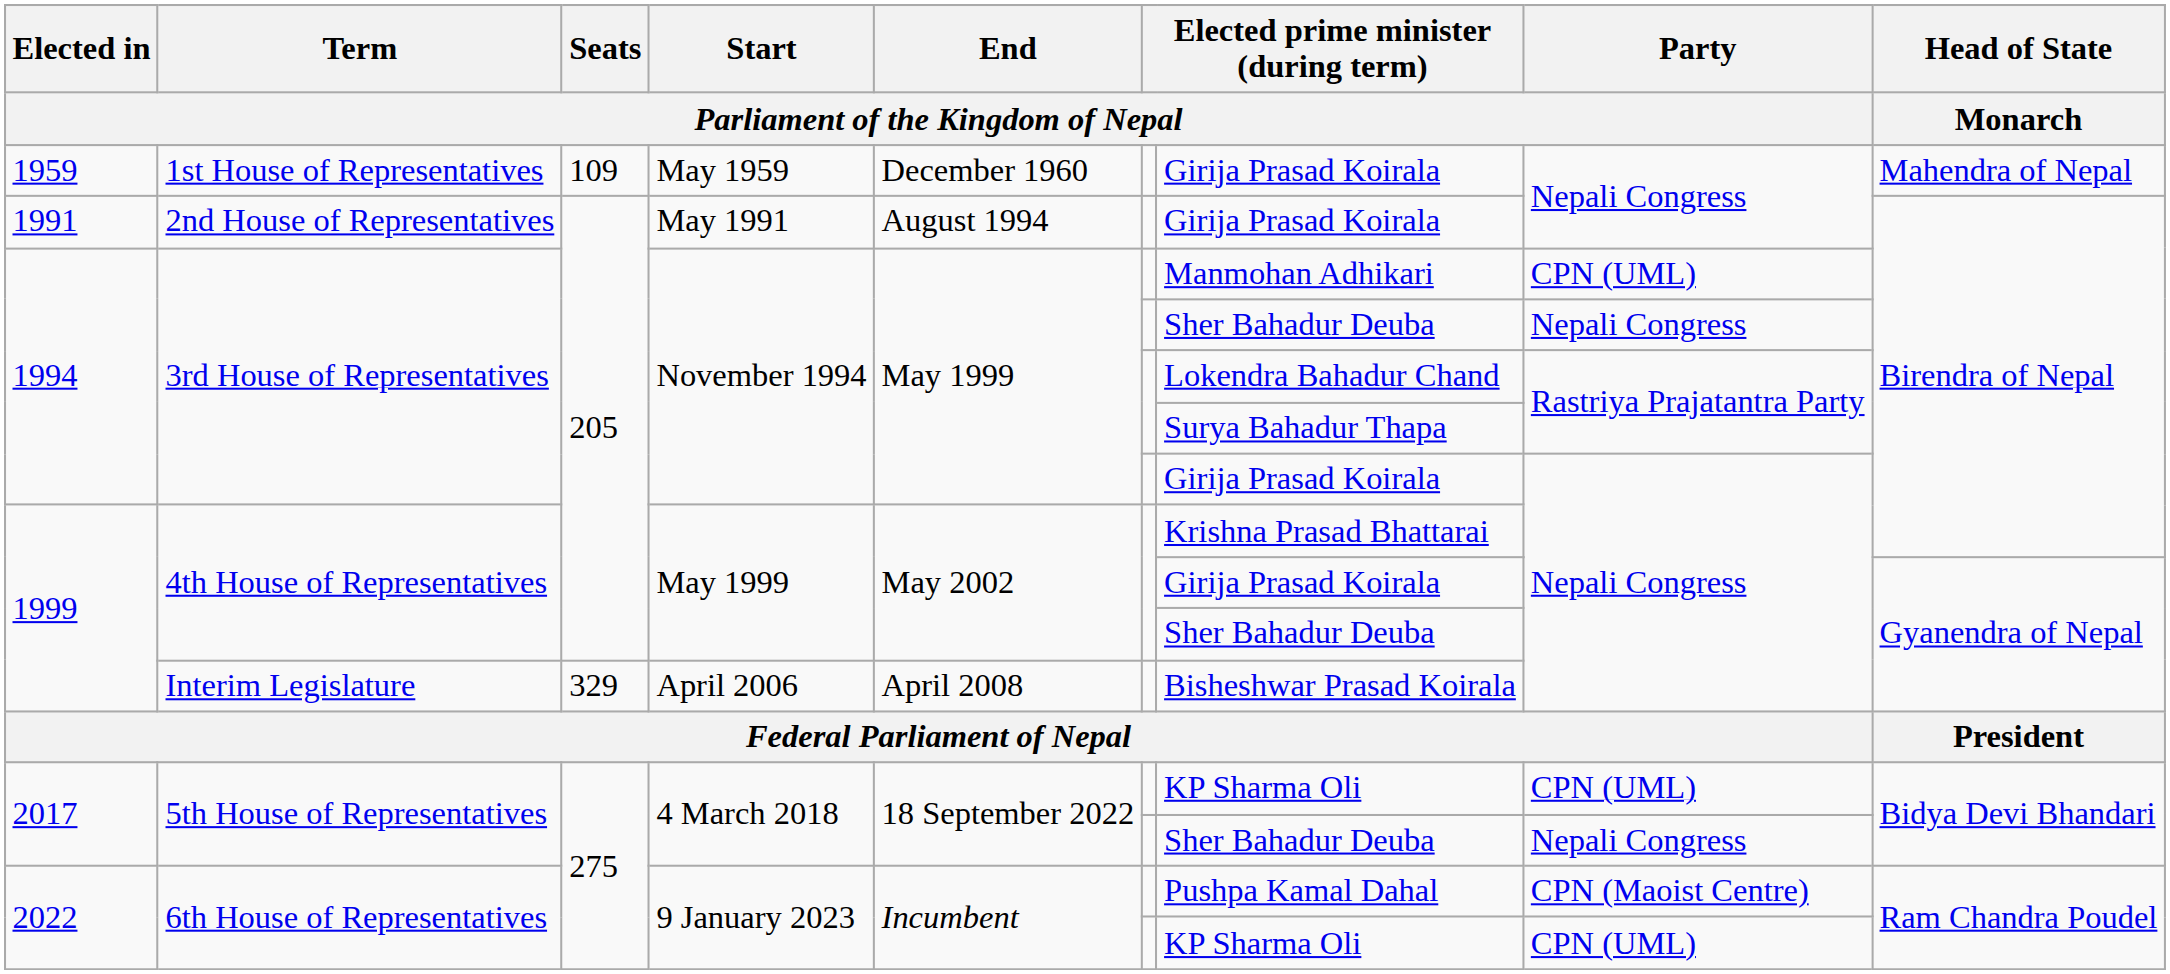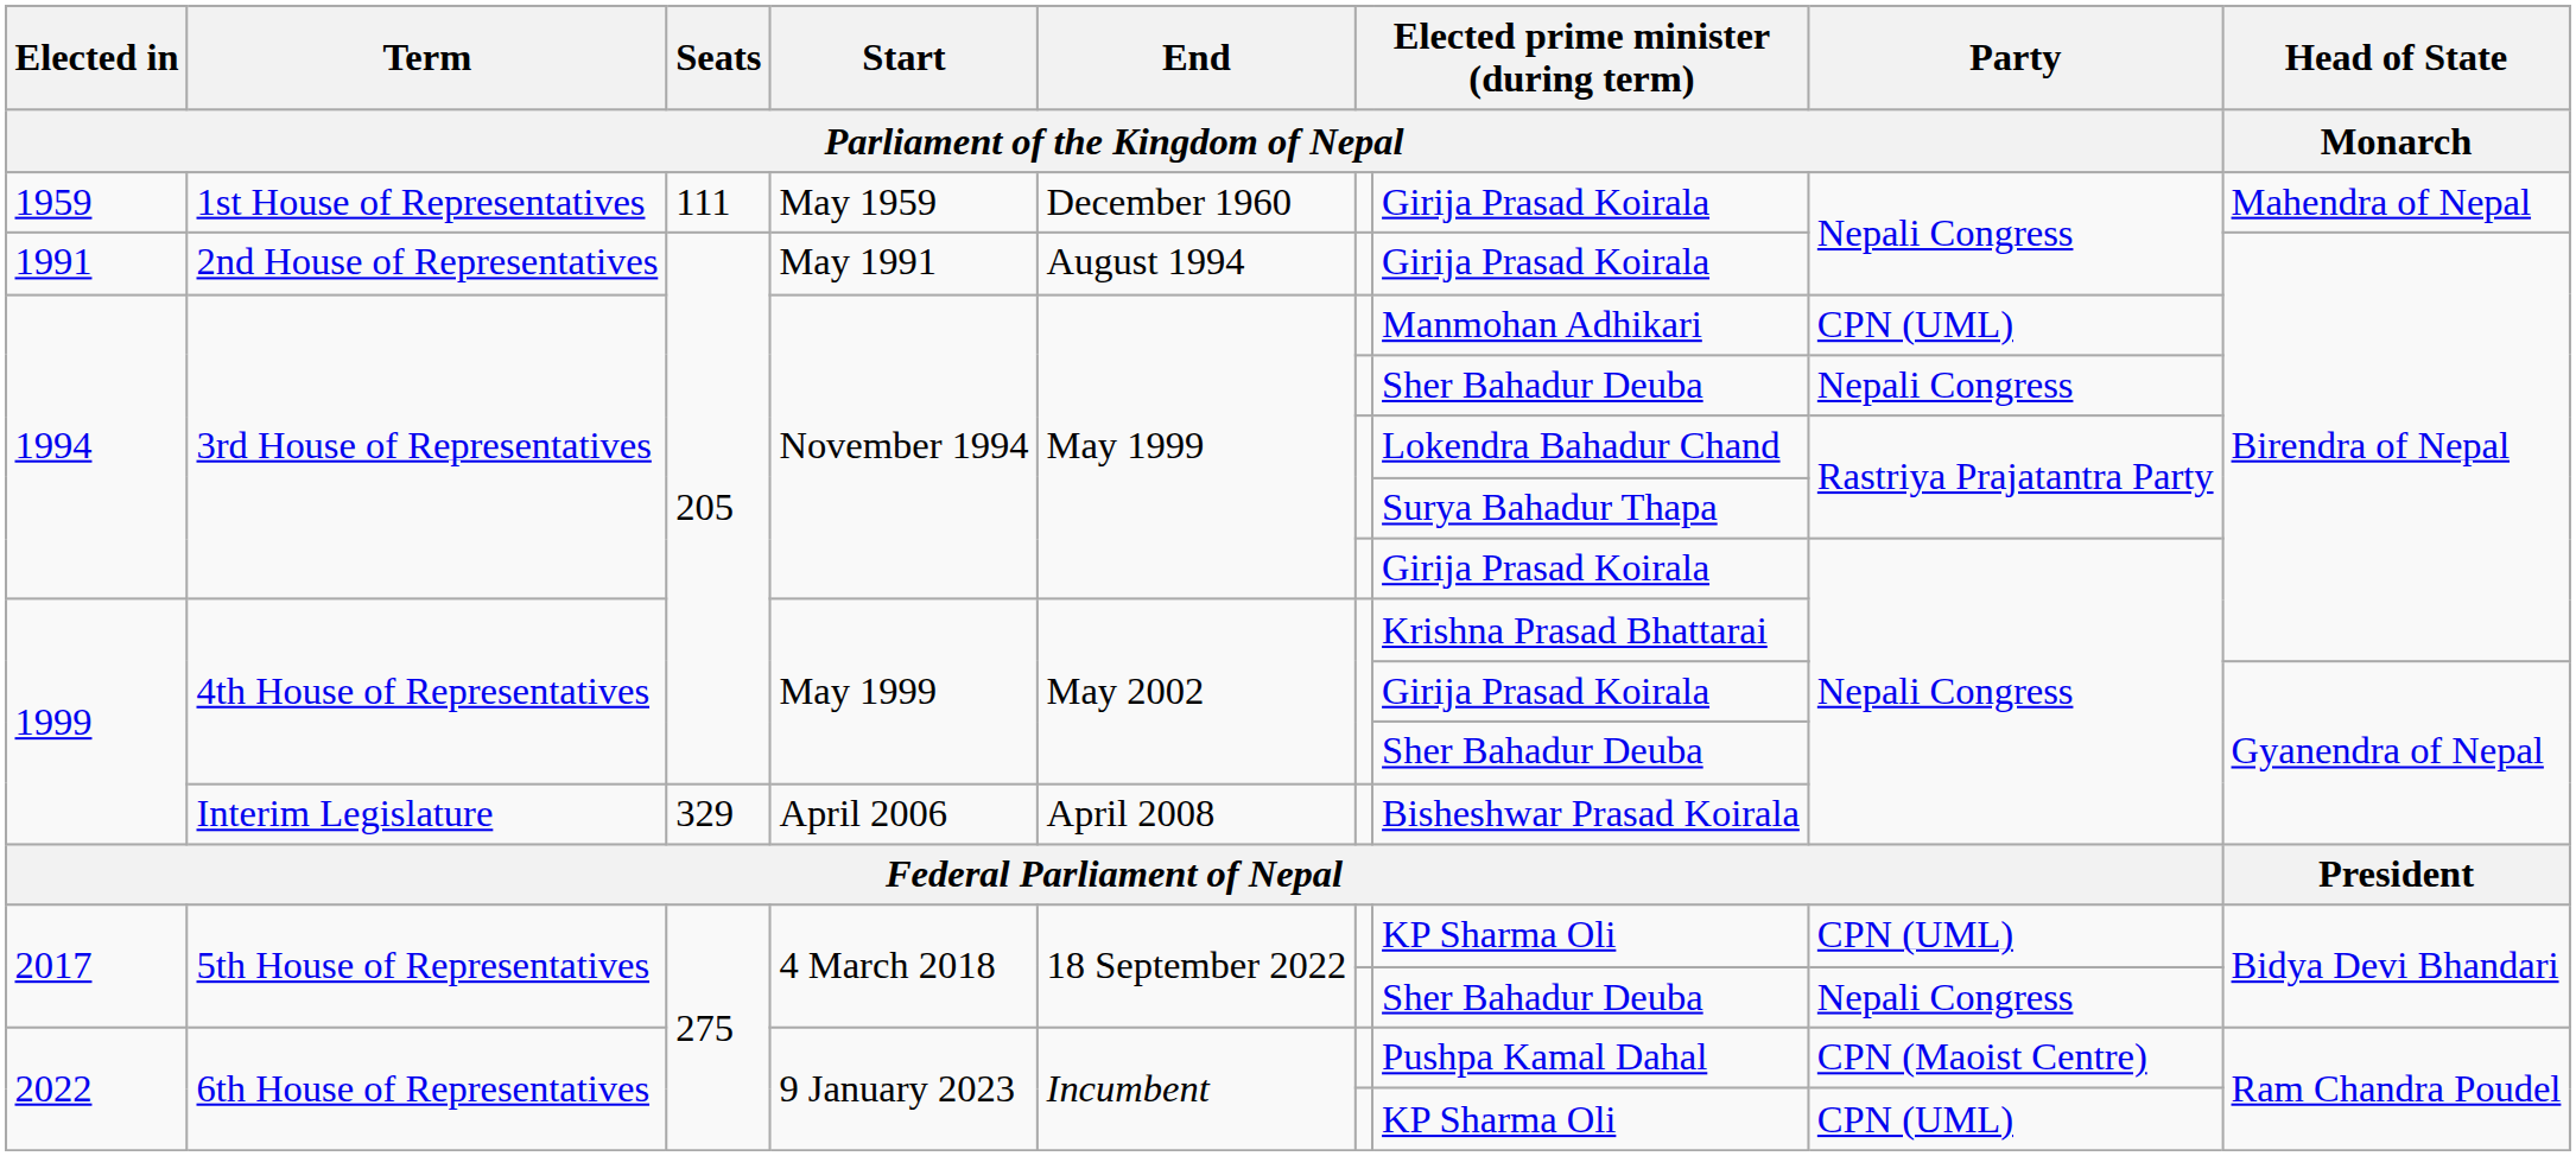1st House of Representatives | Seats / Parliament of the Kingdom of Nepal: 109 -> 111
